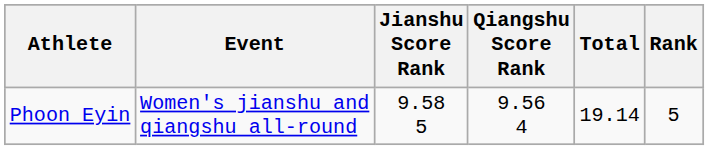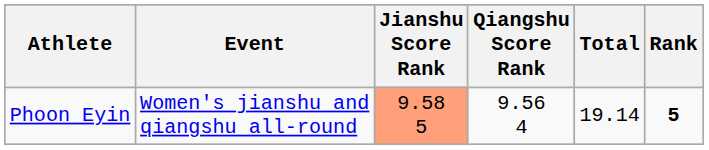row 2 | Jianshu Score Rank: no background -> lightsalmon background
row 2 | Rank: normal -> bold
